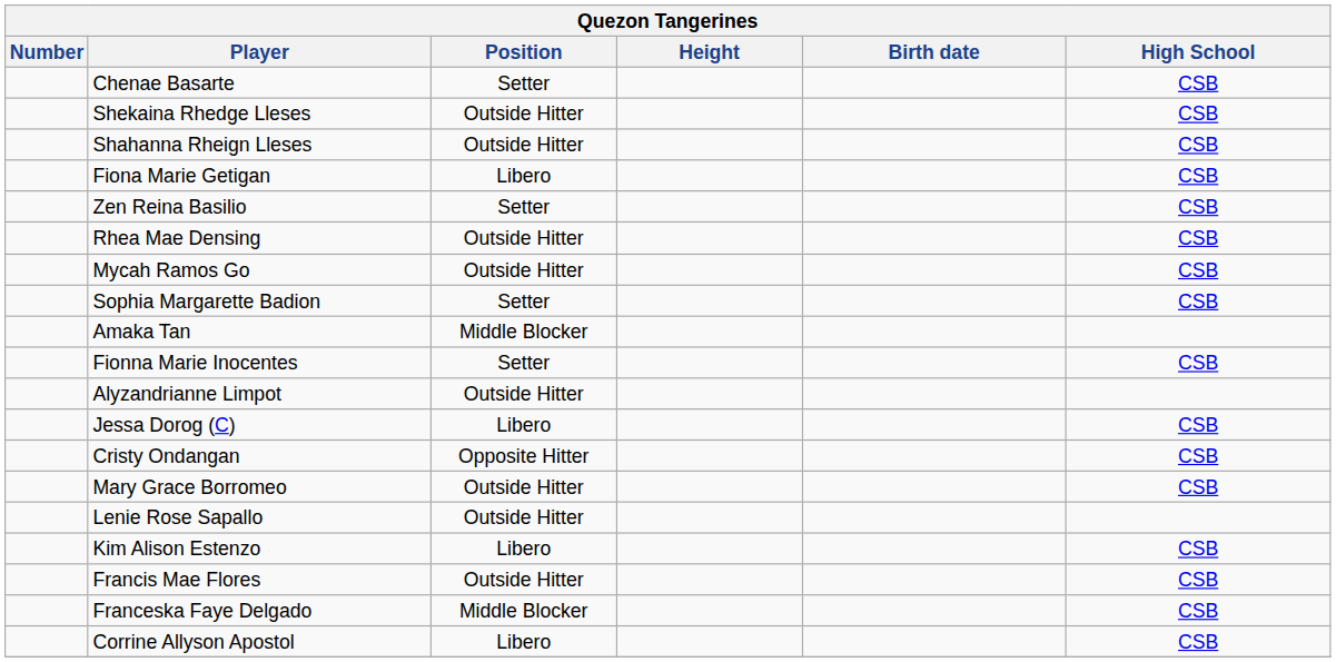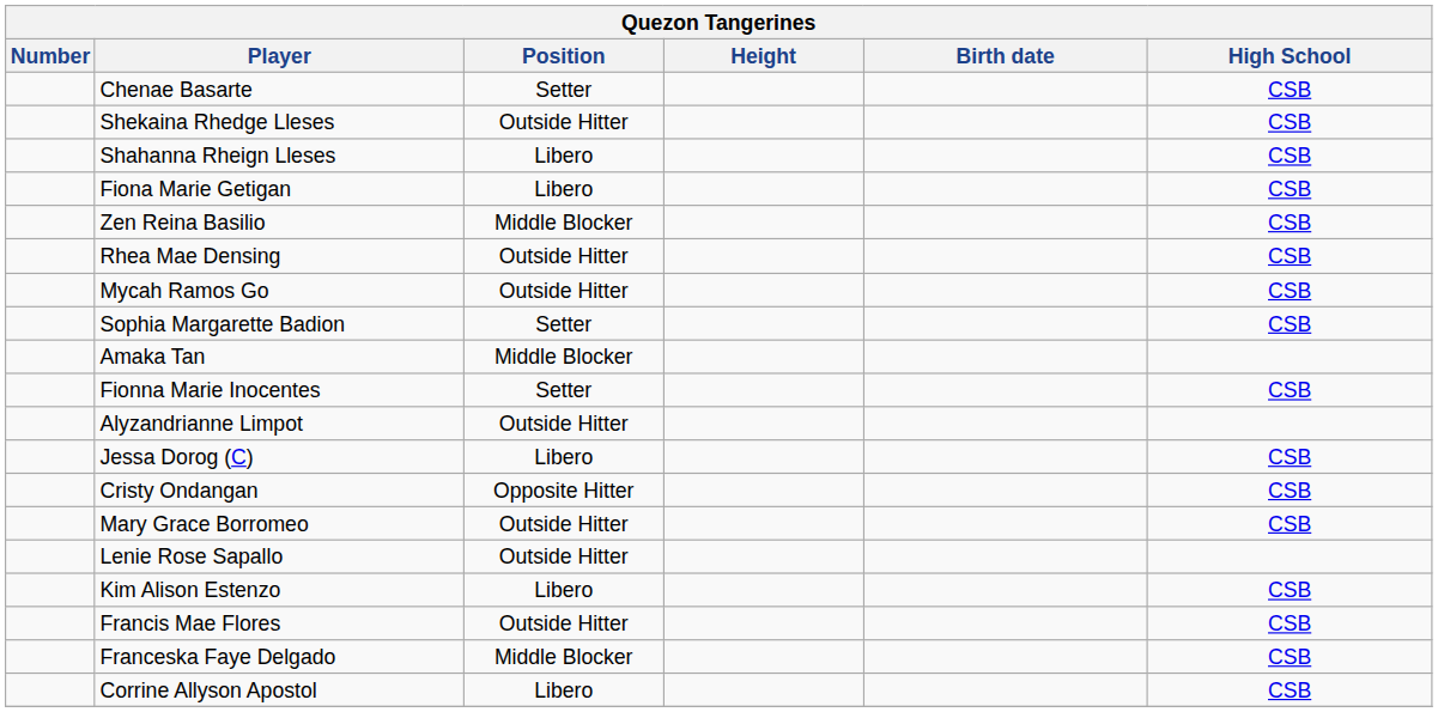Shahanna Rheign Lleses | Position: Outside Hitter -> Libero
Zen Reina Basilio | Position: Setter -> Middle Blocker
